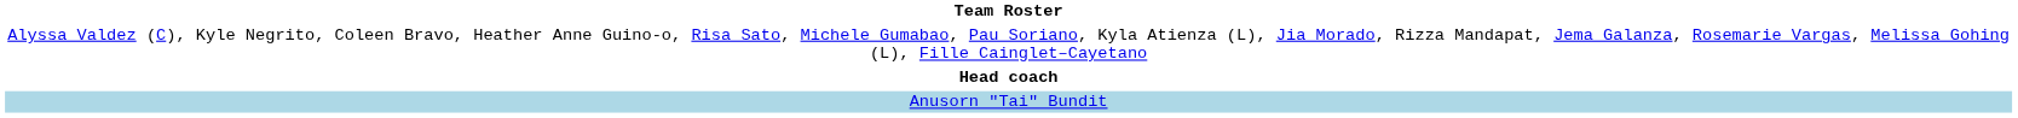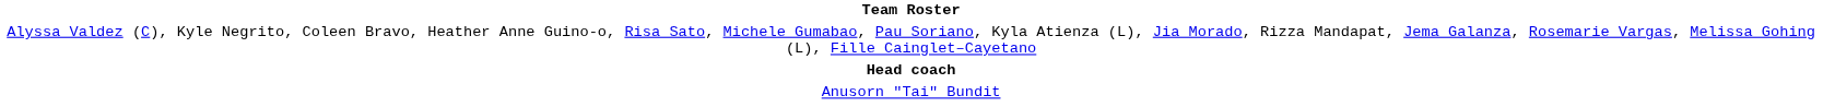row 4 | column 1: lightblue background -> no background
